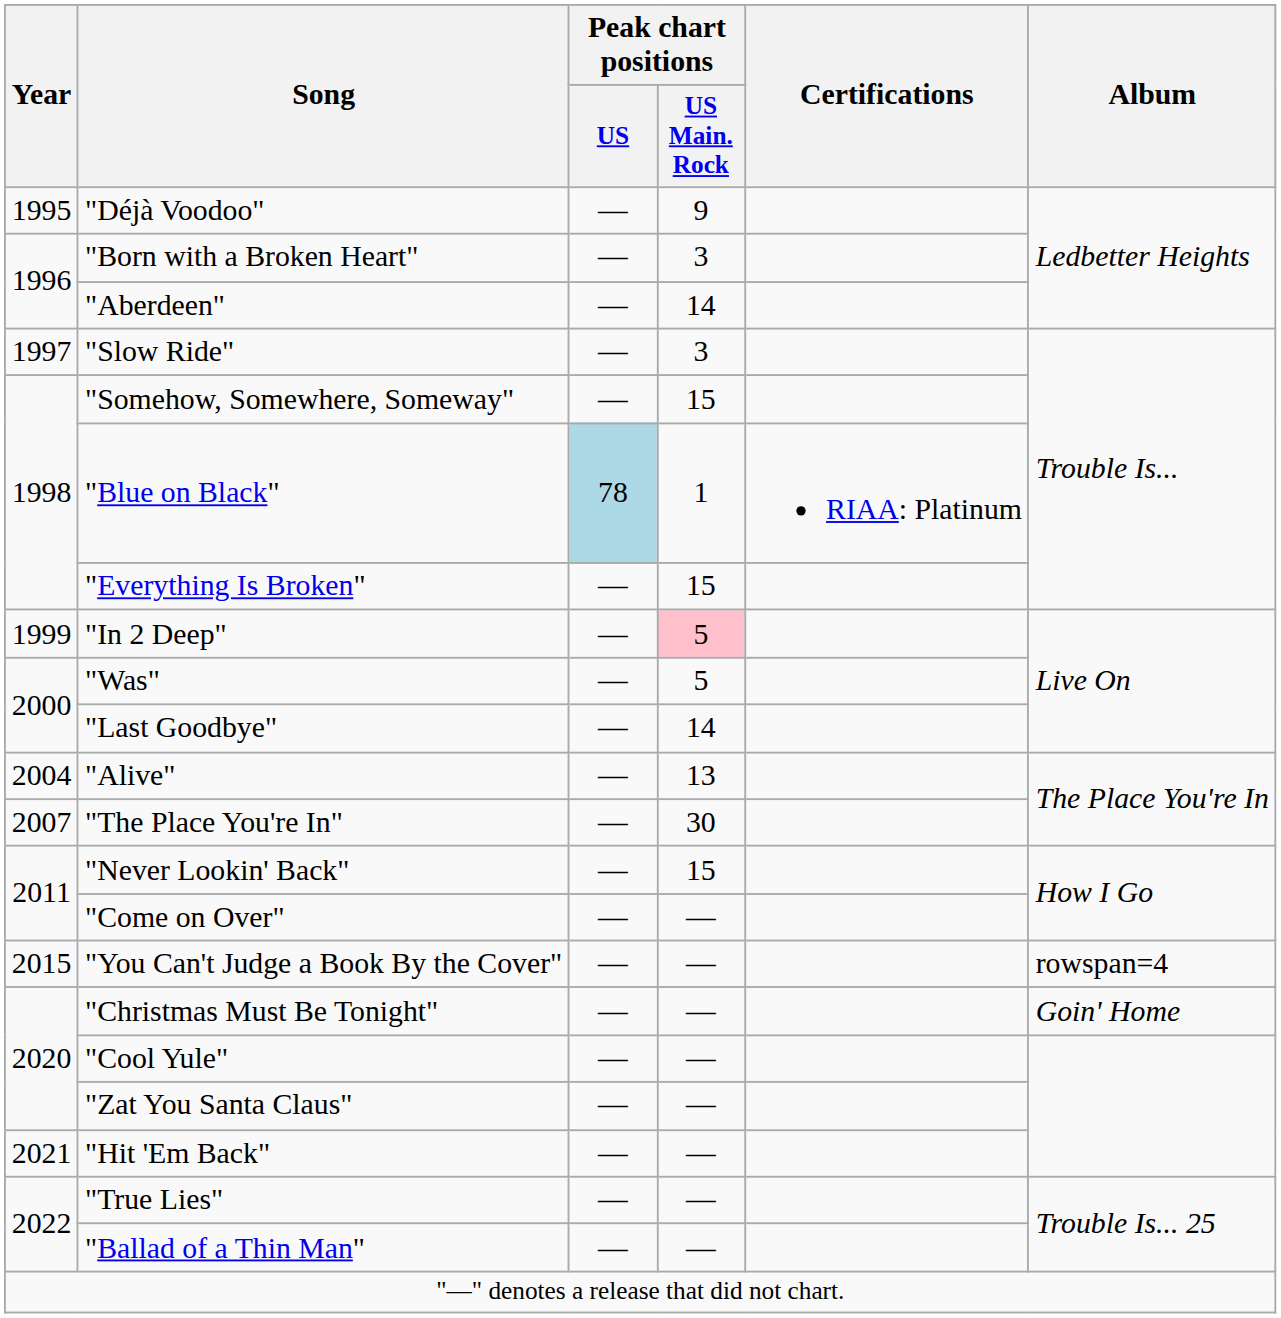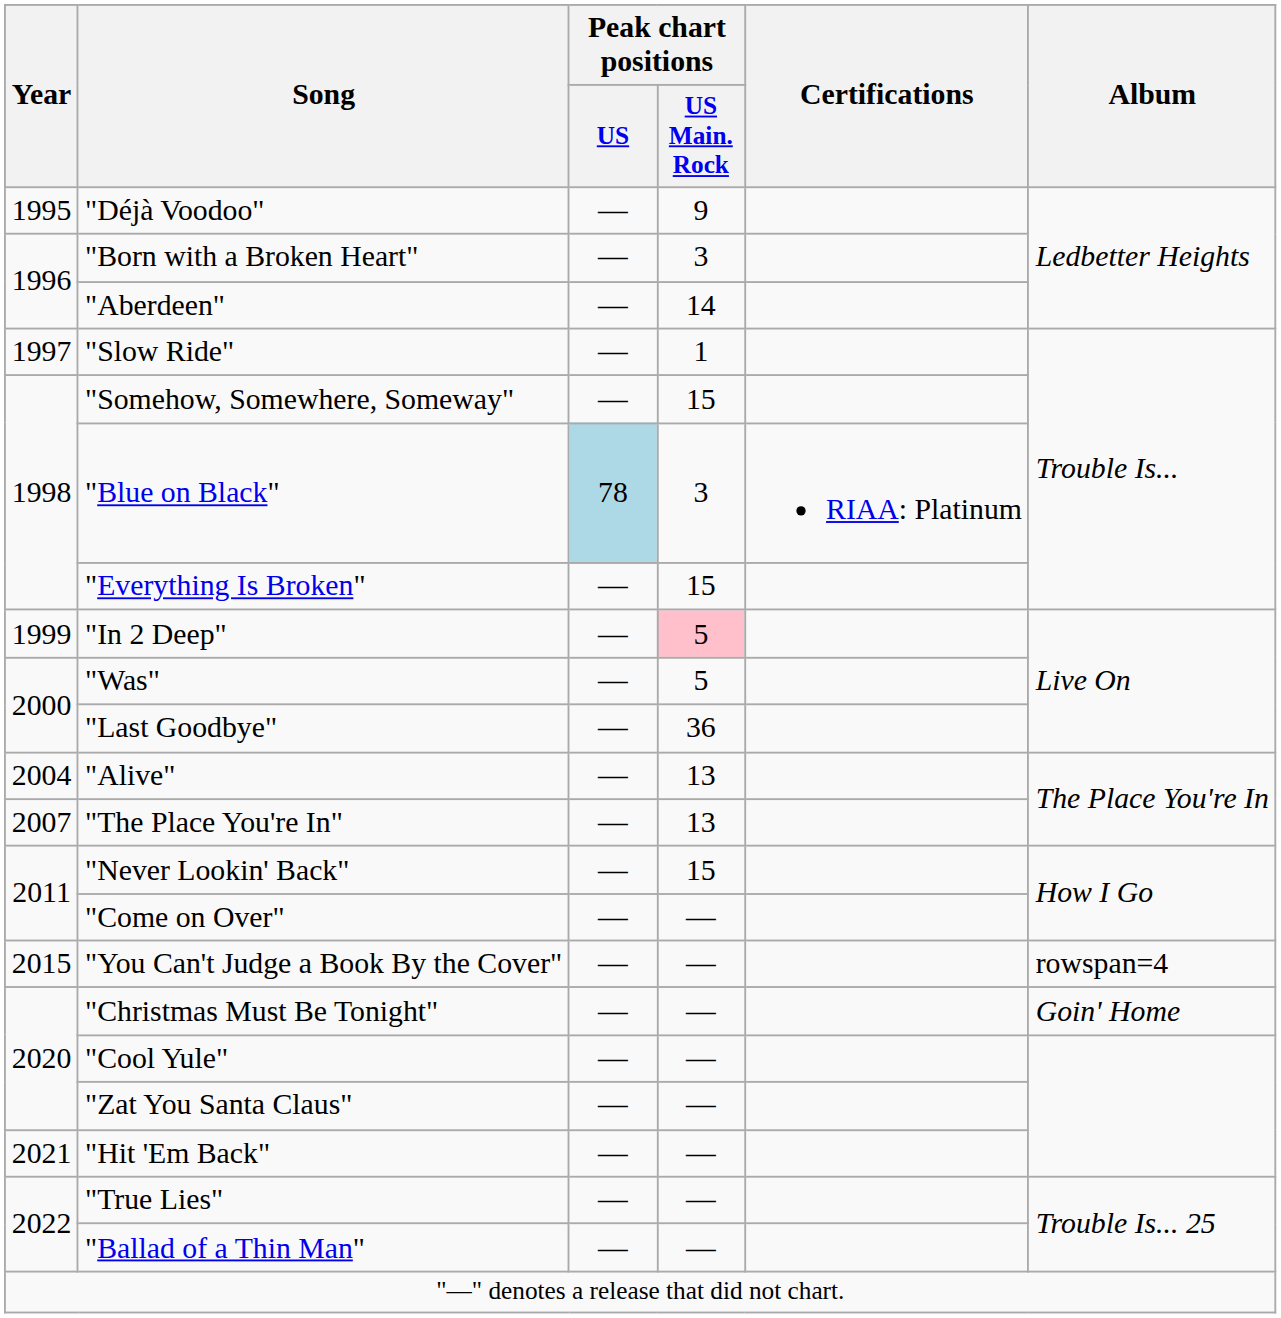"Slow Ride" | Peak chart positions / US Main. Rock: 3 -> 1
"Blue on Black" | Peak chart positions / US Main. Rock: 1 -> 3
"Last Goodbye" | Peak chart positions / US Main. Rock: 14 -> 36
"The Place You're In" | Peak chart positions / US Main. Rock: 30 -> 13
